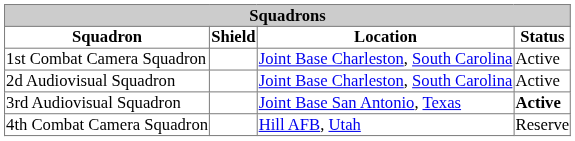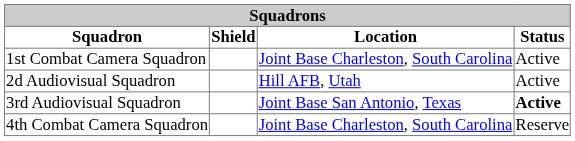2d Audiovisual Squadron | Location: Joint Base Charleston, South Carolina -> Hill AFB, Utah
4th Combat Camera Squadron | Location: Hill AFB, Utah -> Joint Base Charleston, South Carolina
